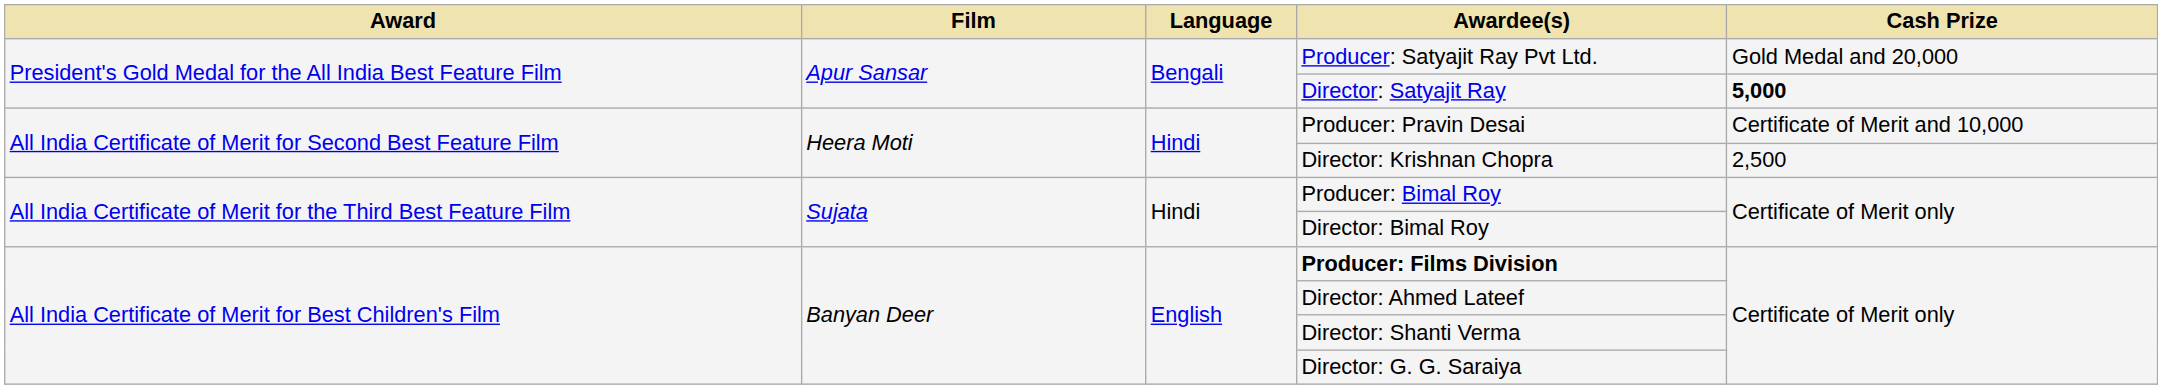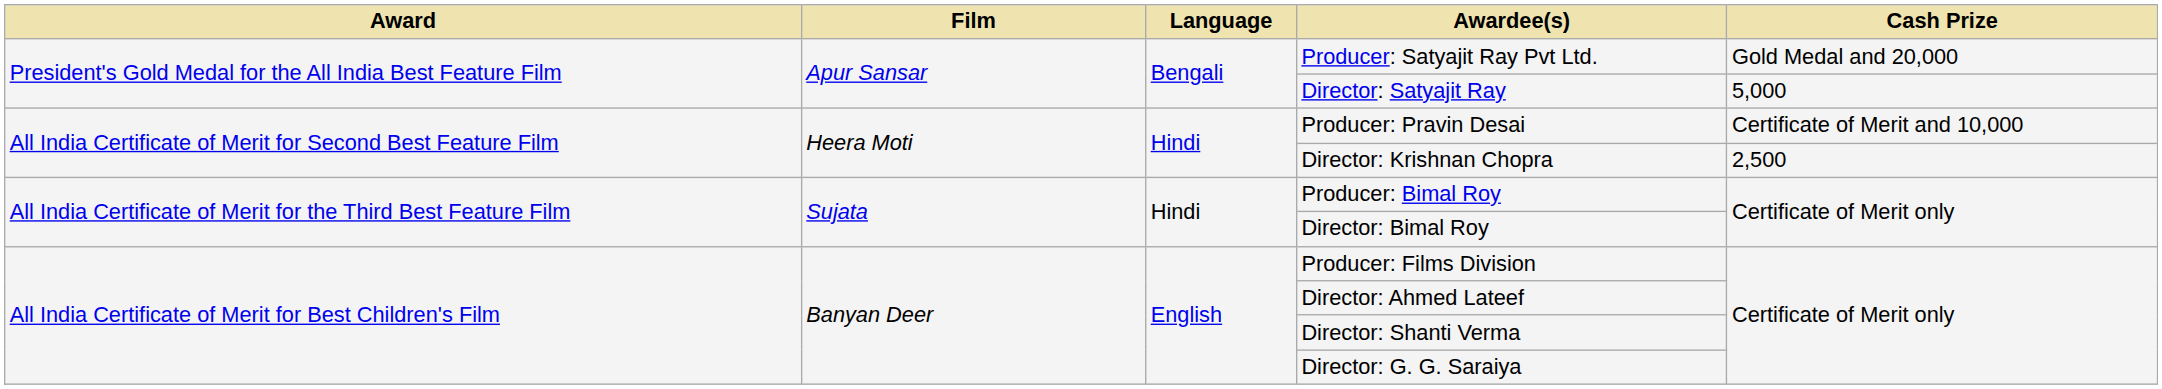row 3 | Cash Prize: bold -> normal
row 8 | Awardee(s): bold -> normal
